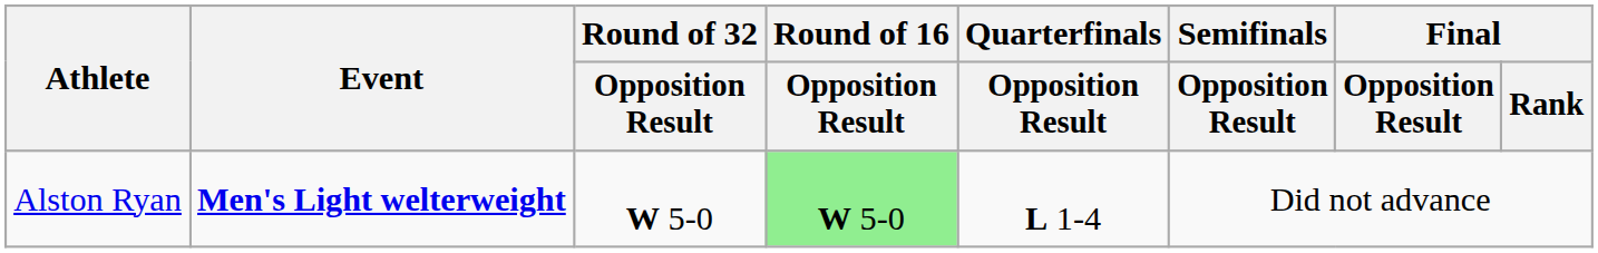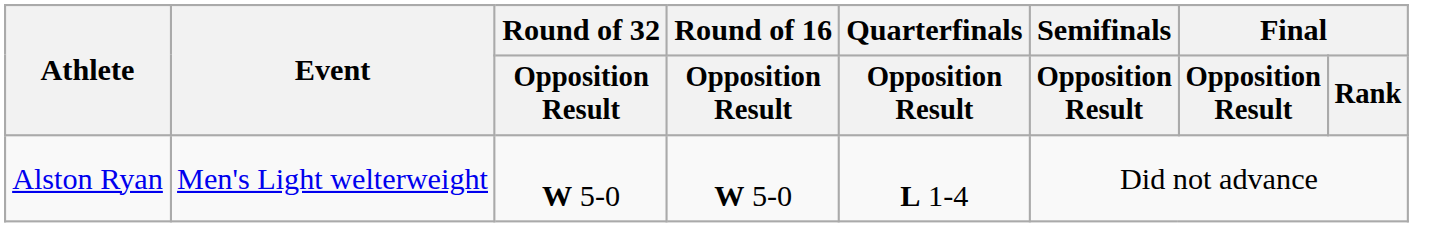Alston Ryan | Event: bold -> normal
Alston Ryan | Round of 16 / Opposition Result: lightgreen background -> no background
